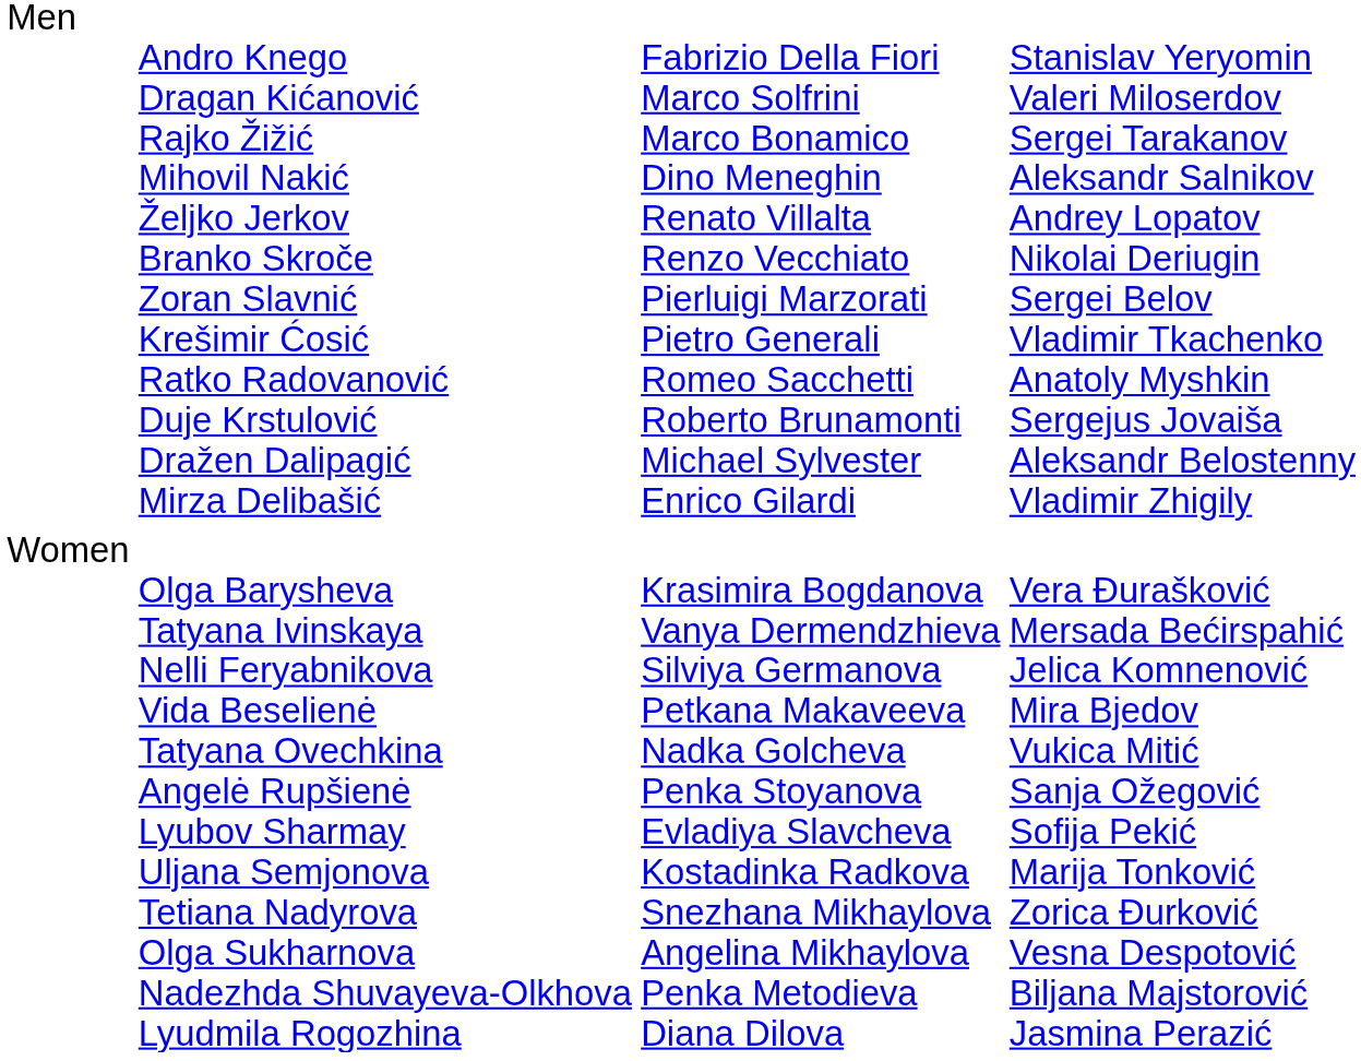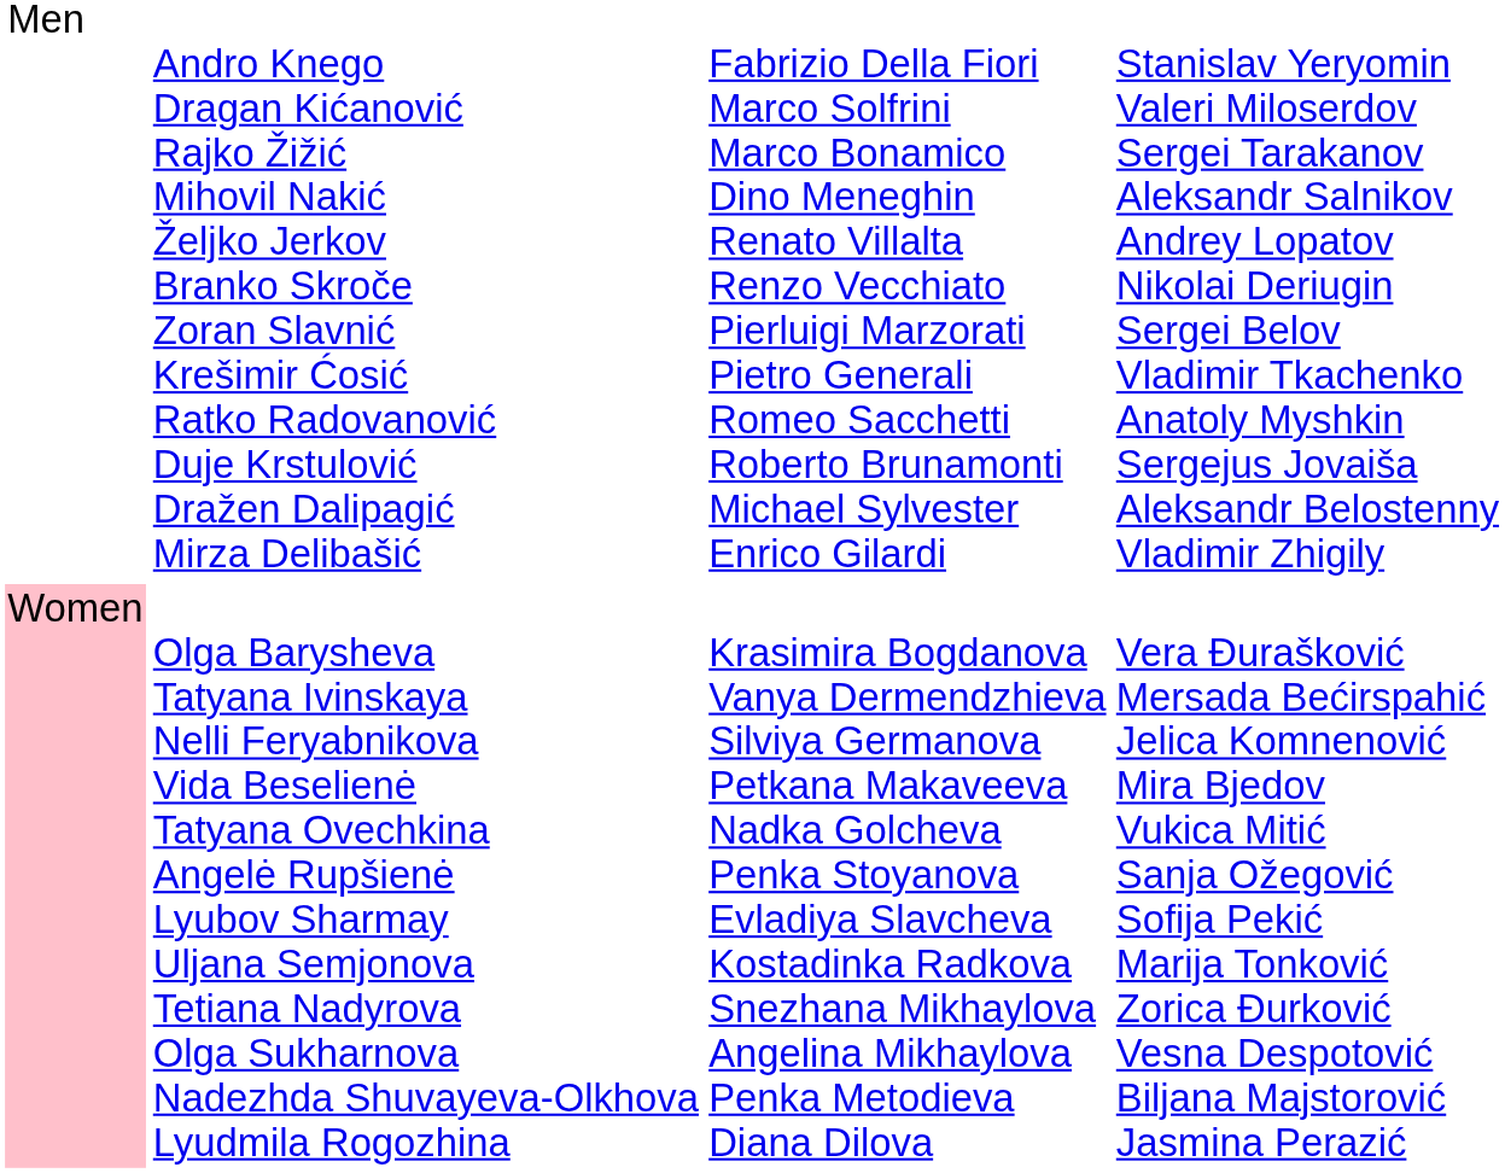Women | column 1: no background -> pink background
